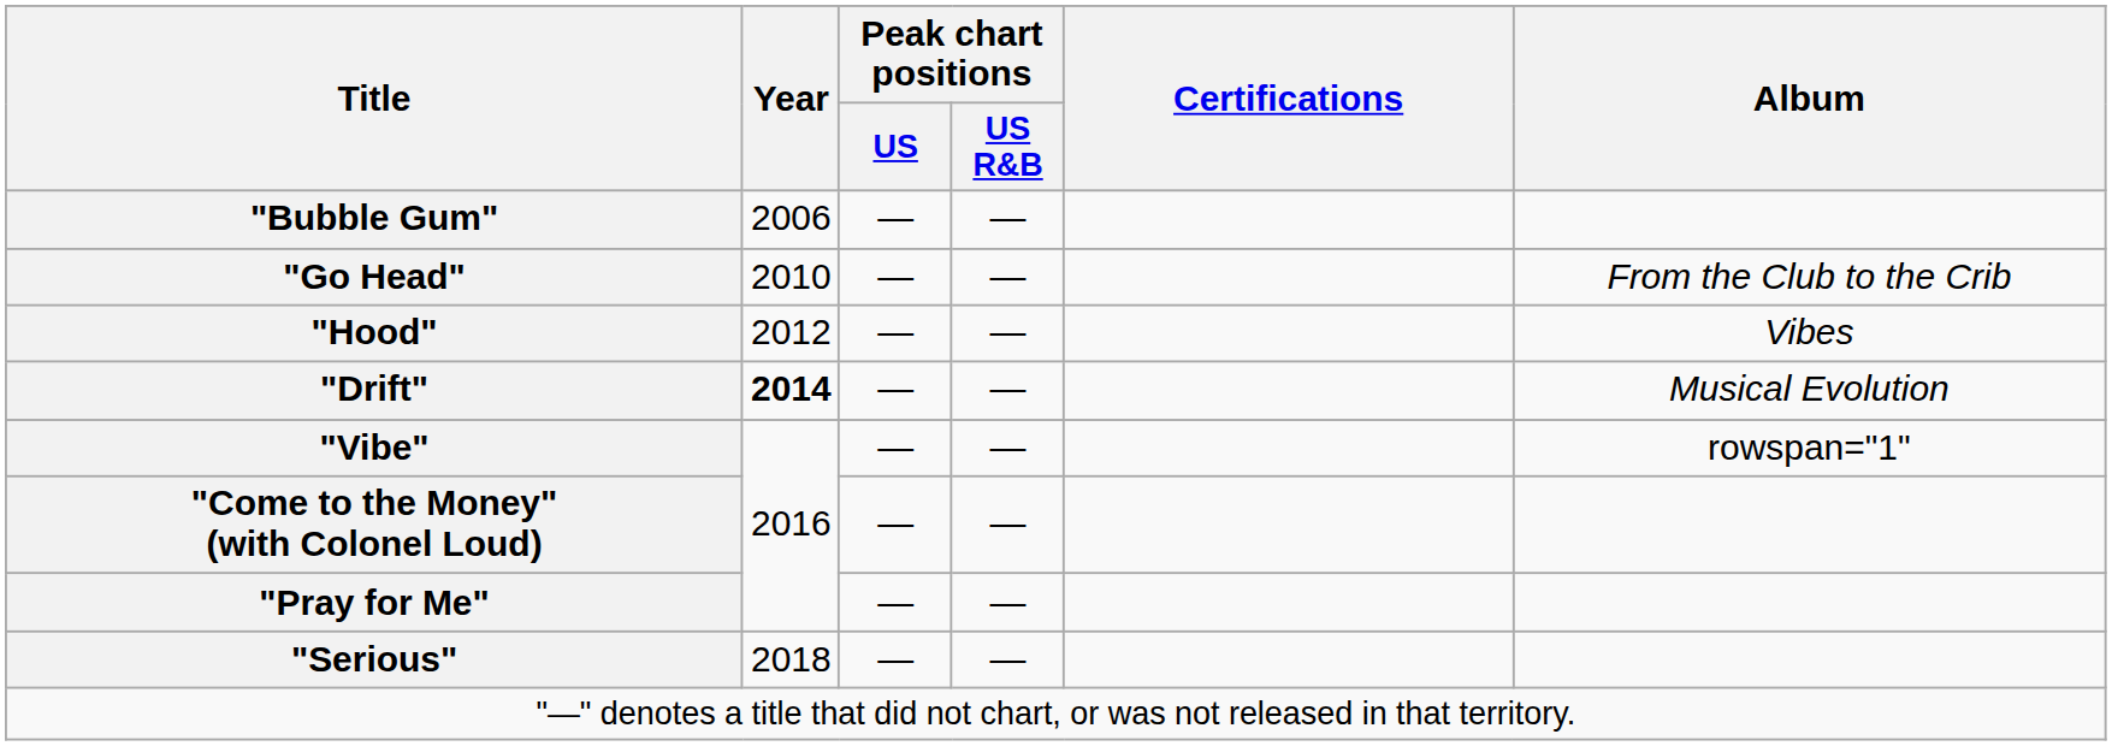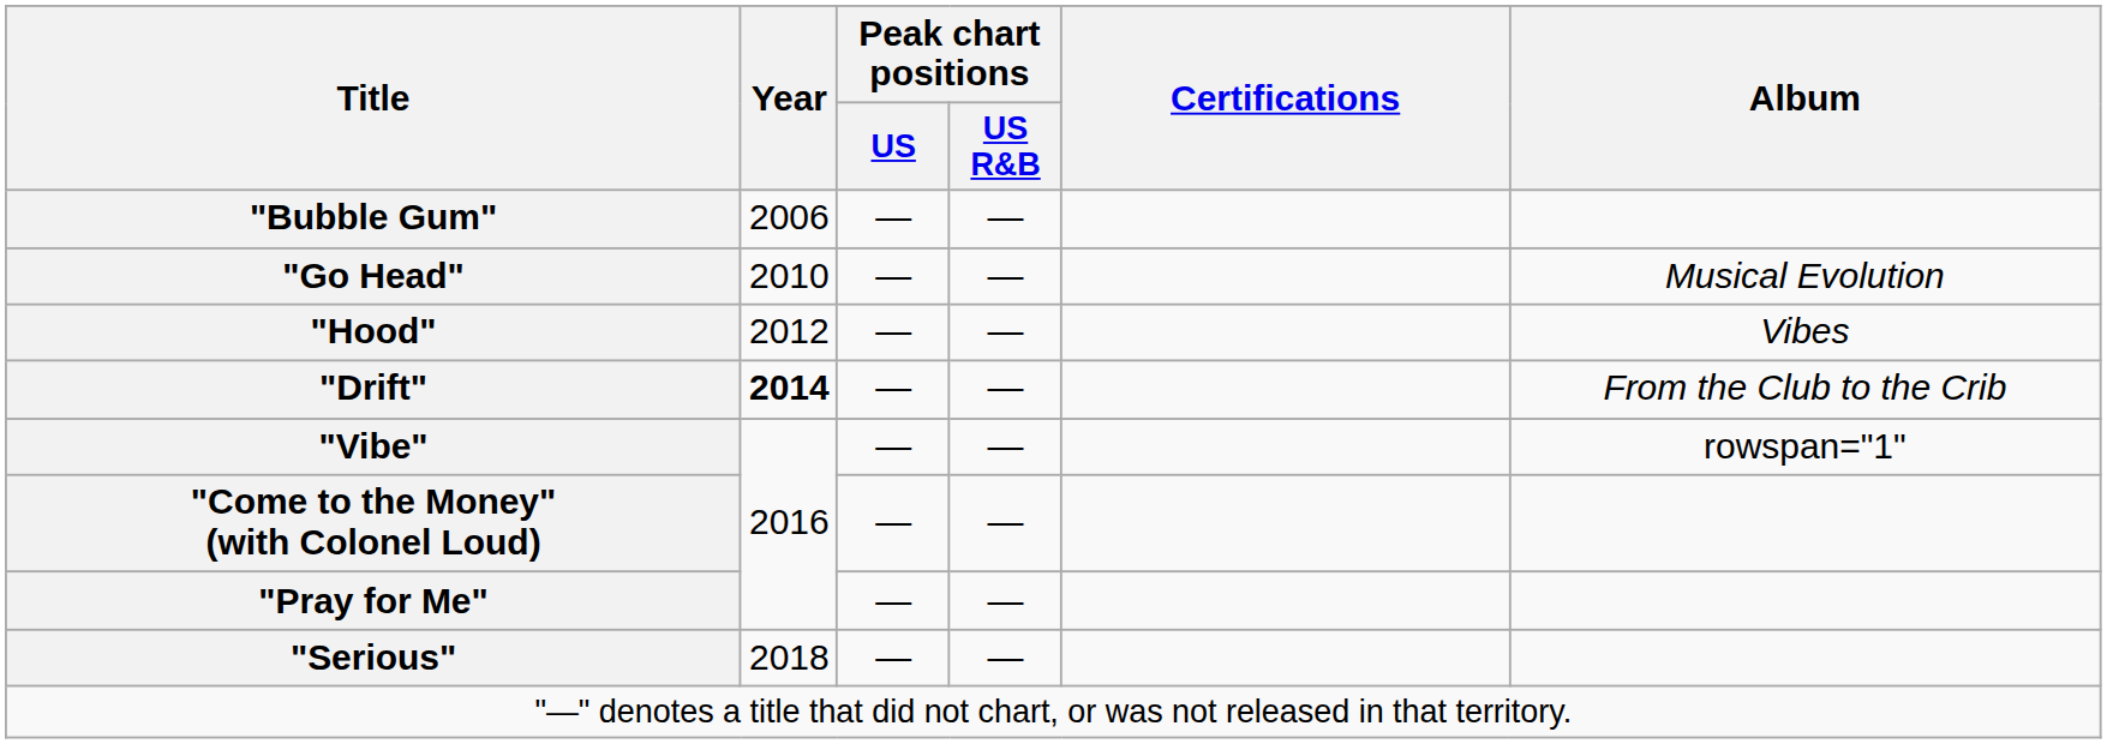"Go Head" | Album: From the Club to the Crib -> Musical Evolution
"Drift" | Album: Musical Evolution -> From the Club to the Crib
